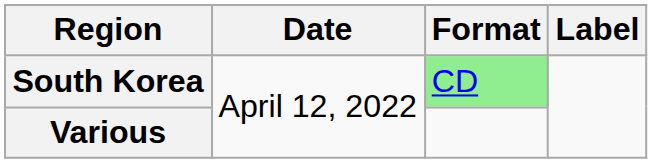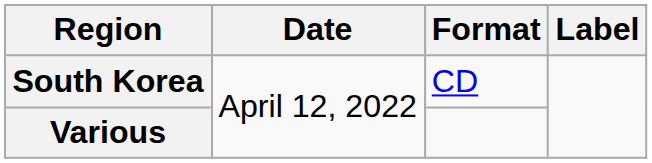South Korea | Format: lightgreen background -> no background
